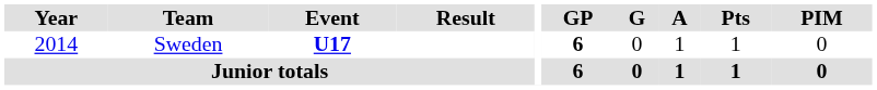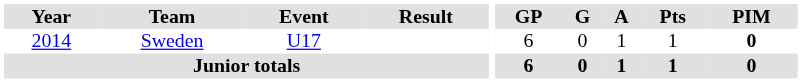Sweden | Event: bold -> normal
Sweden | GP: bold -> normal
Sweden | PIM: normal -> bold
